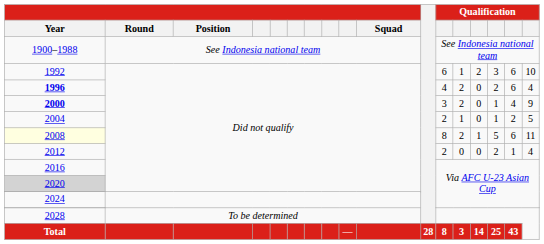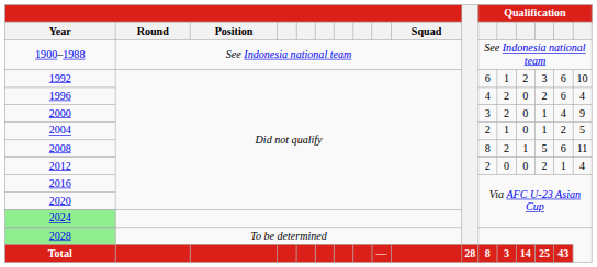1996 | Year: bold -> normal
2000 | Year: bold -> normal
2008 | Year: lightyellow background -> no background
2020 | Year: lightgrey background -> no background
2024 | Year: no background -> lightgreen background
2028 | Year: no background -> lightgreen background
